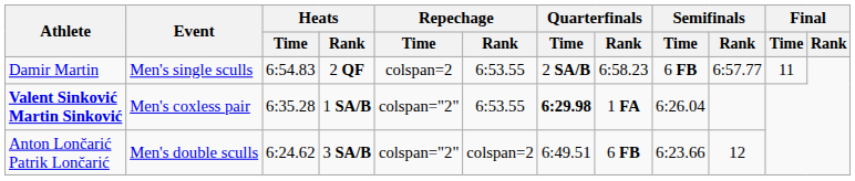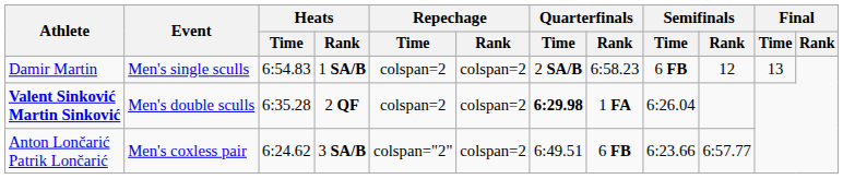Damir Martin | Heats / Rank: 2 QF -> 1 SA/B
Damir Martin | Repechage / Rank: 6:53.55 -> colspan=2
Damir Martin | Semifinals / Rank: 6:57.77 -> 12
Damir Martin | Final / Time: 11 -> 13
Valent Sinković Martin Sinković | Event: Men's coxless pair -> Men's double sculls
Valent Sinković Martin Sinković | Heats / Rank: 1 SA/B -> 2 QF
Valent Sinković Martin Sinković | Repechage / Time: colspan="2" -> colspan=2
Valent Sinković Martin Sinković | Repechage / Rank: 6:53.55 -> colspan=2
Anton Lončarić Patrik Lončarić | Event: Men's double sculls -> Men's coxless pair
Anton Lončarić Patrik Lončarić | Semifinals / Rank: 12 -> 6:57.77
